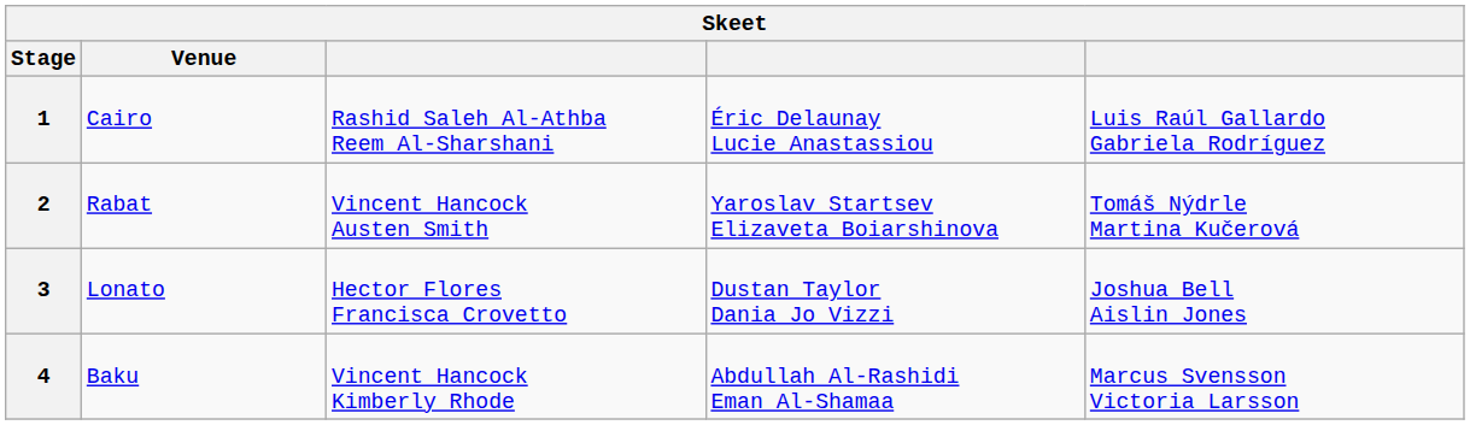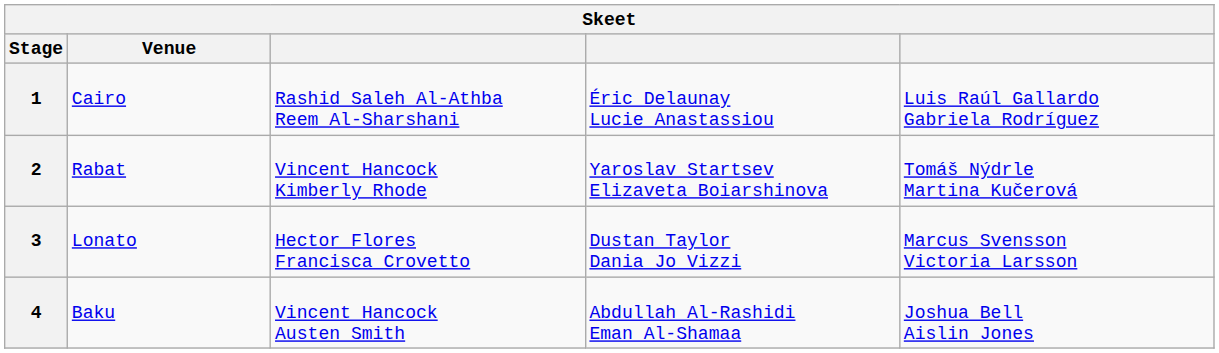2 | column 3: Vincent Hancock Austen Smith -> Vincent Hancock Kimberly Rhode
3 | column 5: Joshua Bell Aislin Jones -> Marcus Svensson Victoria Larsson
4 | column 3: Vincent Hancock Kimberly Rhode -> Vincent Hancock Austen Smith
4 | column 5: Marcus Svensson Victoria Larsson -> Joshua Bell Aislin Jones
